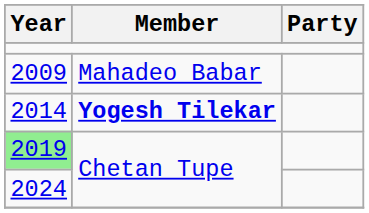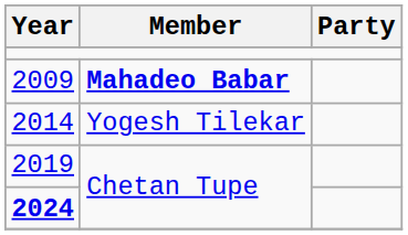2009 | Member: normal -> bold
2014 | Member: bold -> normal
2019 | Year: lightgreen background -> no background
2024 | Year: normal -> bold
